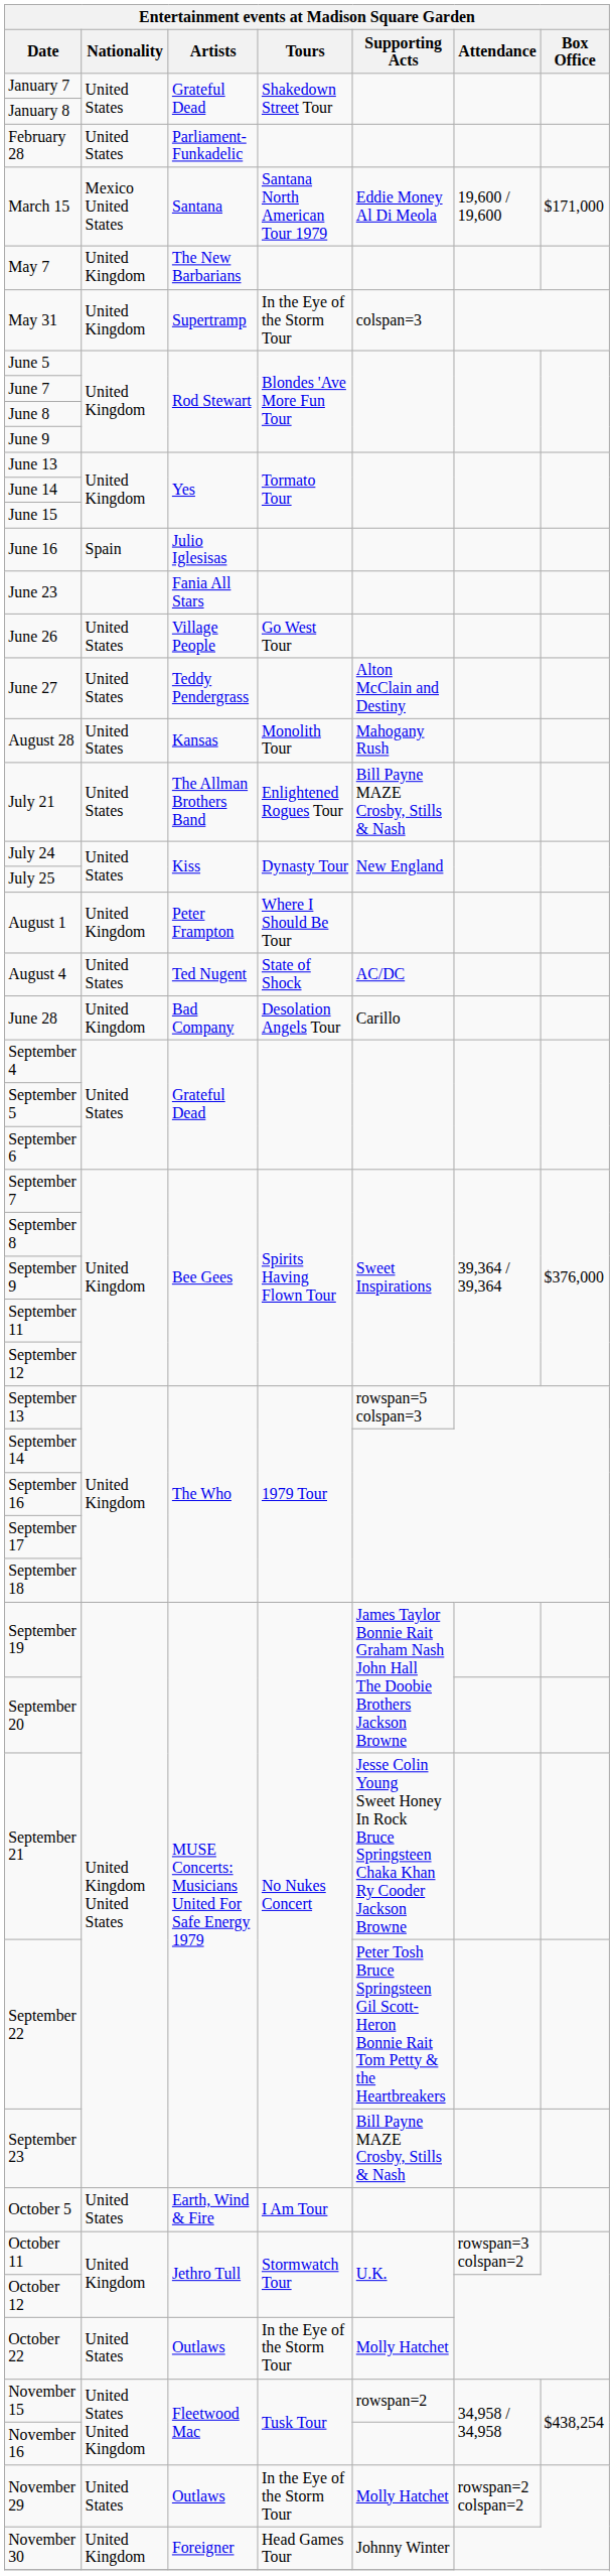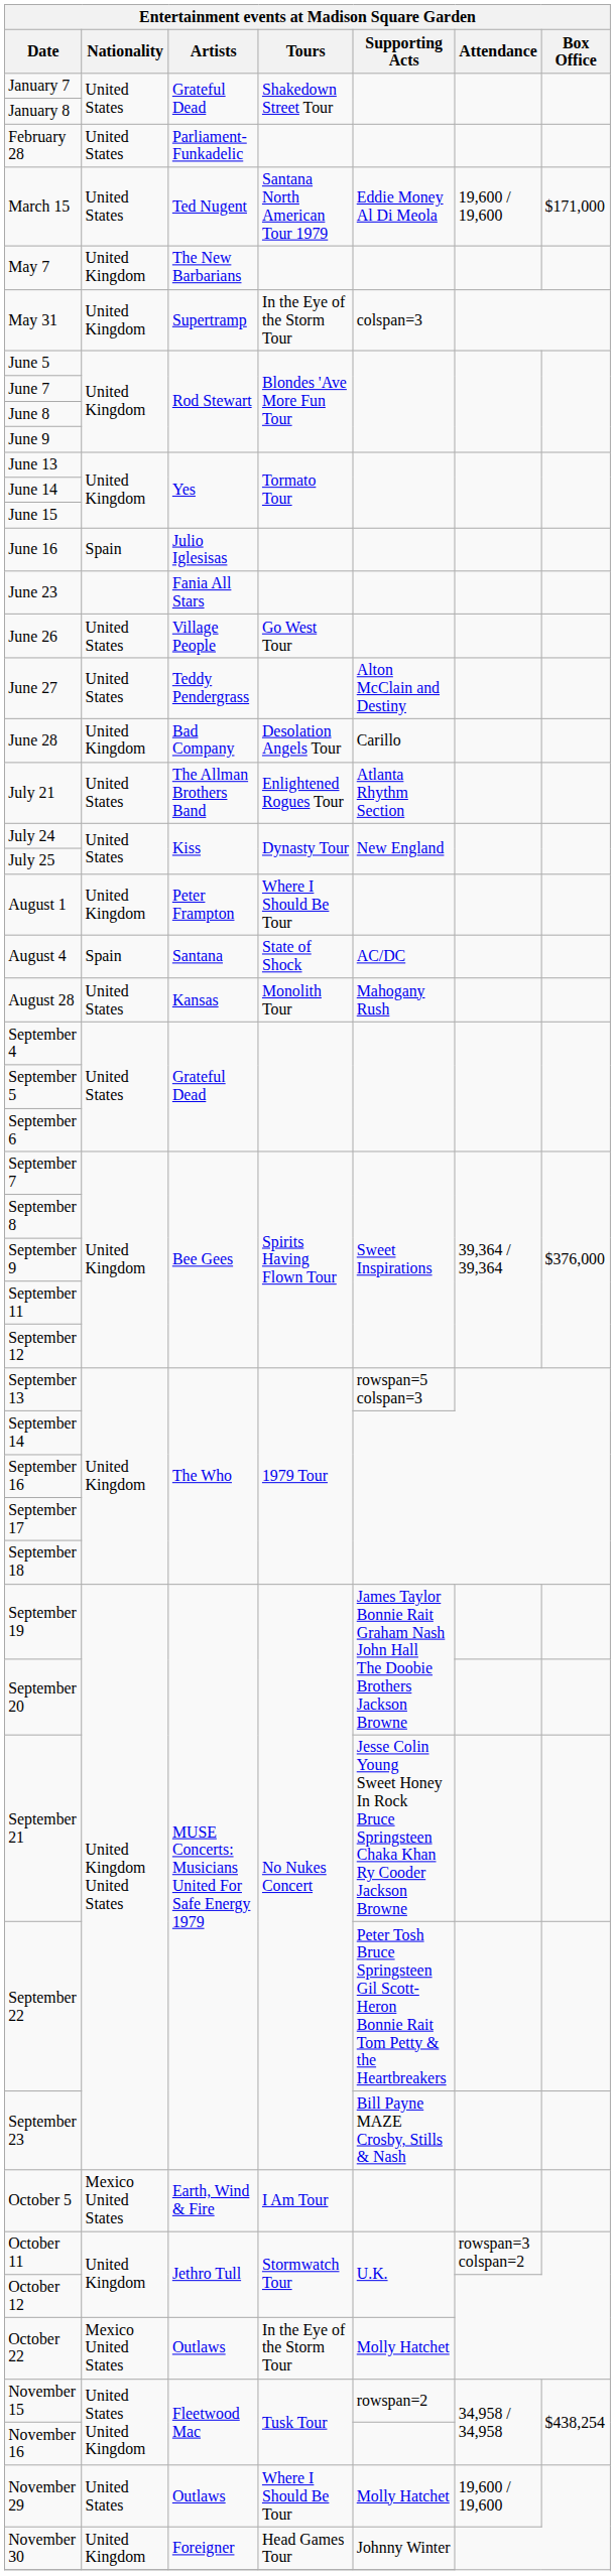March 15 | Nationality: Mexico United States -> United States
March 15 | Artists: Santana -> Ted Nugent
rows swapped: June 28 <-> August 28
July 21 | Supporting Acts: Bill Payne MAZE Crosby, Stills & Nash -> Atlanta Rhythm Section
August 4 | Nationality: United States -> Spain
August 4 | Artists: Ted Nugent -> Santana
October 5 | Nationality: United States -> Mexico United States
October 22 | Nationality: United States -> Mexico United States
November 29 | Tours: In the Eye of the Storm Tour -> Where I Should Be Tour
November 29 | Attendance: rowspan=2 colspan=2 -> 19,600 / 19,600
